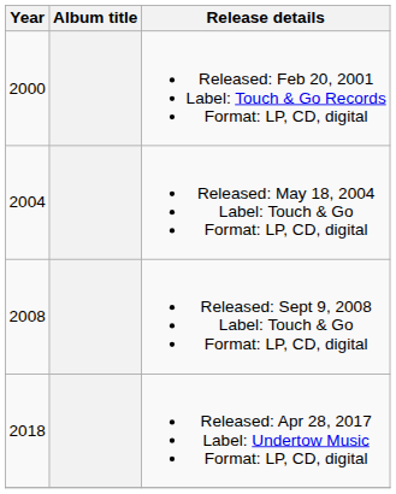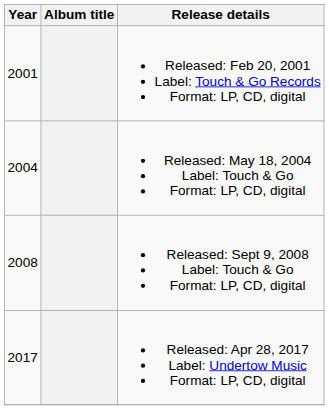row 2 | Year: 2000 -> 2001
row 5 | Year: 2018 -> 2017
